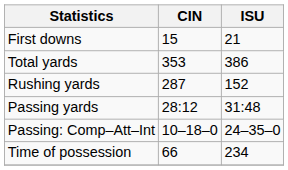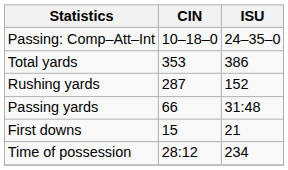rows swapped: First downs <-> Passing: Comp–Att–Int
Passing yards | CIN: 28:12 -> 66
Time of possession | CIN: 66 -> 28:12
